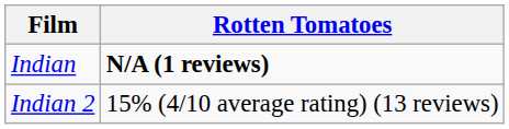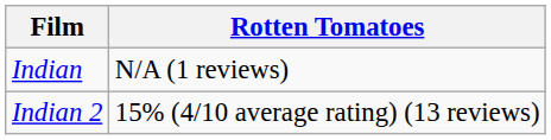Indian | Rotten Tomatoes: bold -> normal
